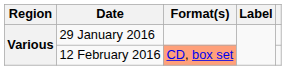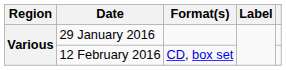12 February 2016 | Format(s): lightsalmon background -> no background
